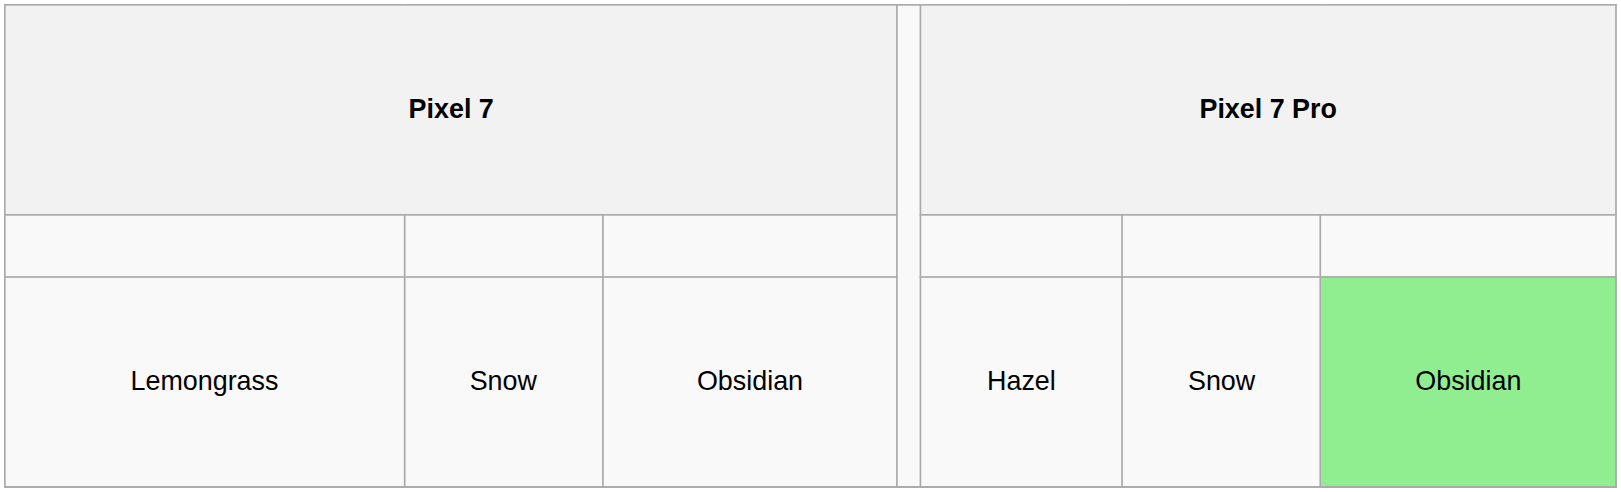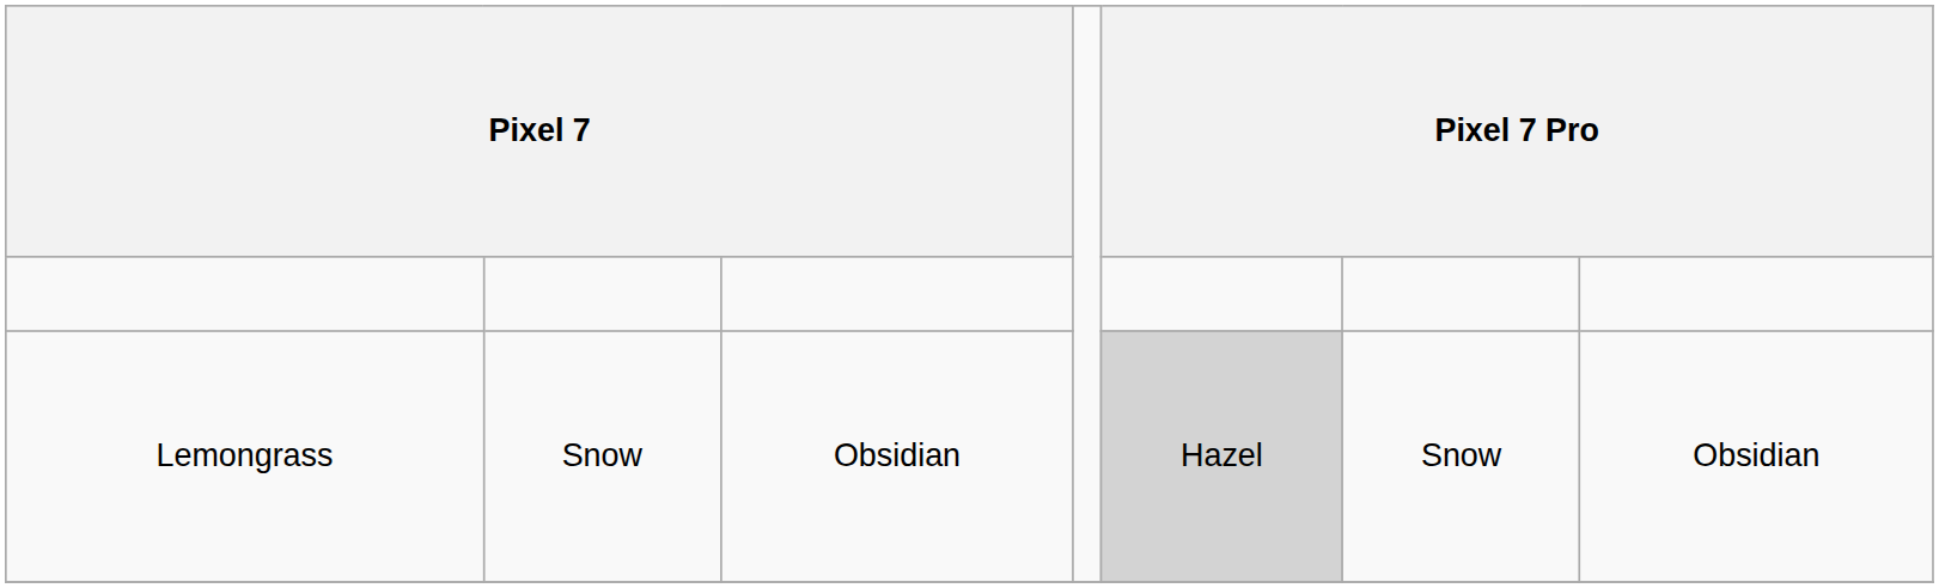Lemongrass | column 5: no background -> lightgrey background
Lemongrass | column 7: lightgreen background -> no background
